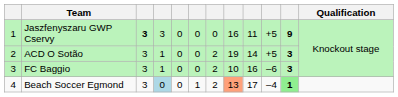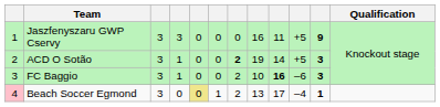Jaszfenyszaru GWP Cservy | column 3: bold -> normal
ACD O Sotão | column 7: normal -> bold
FC Baggio | column 9: normal -> bold
Beach Soccer Egmond | column 1: no background -> pink background
Beach Soccer Egmond | column 4: lightblue background -> no background
Beach Soccer Egmond | column 5: no background -> khaki background
Beach Soccer Egmond | column 8: lightsalmon background -> no background
Beach Soccer Egmond | column 11: lightgreen background -> no background
